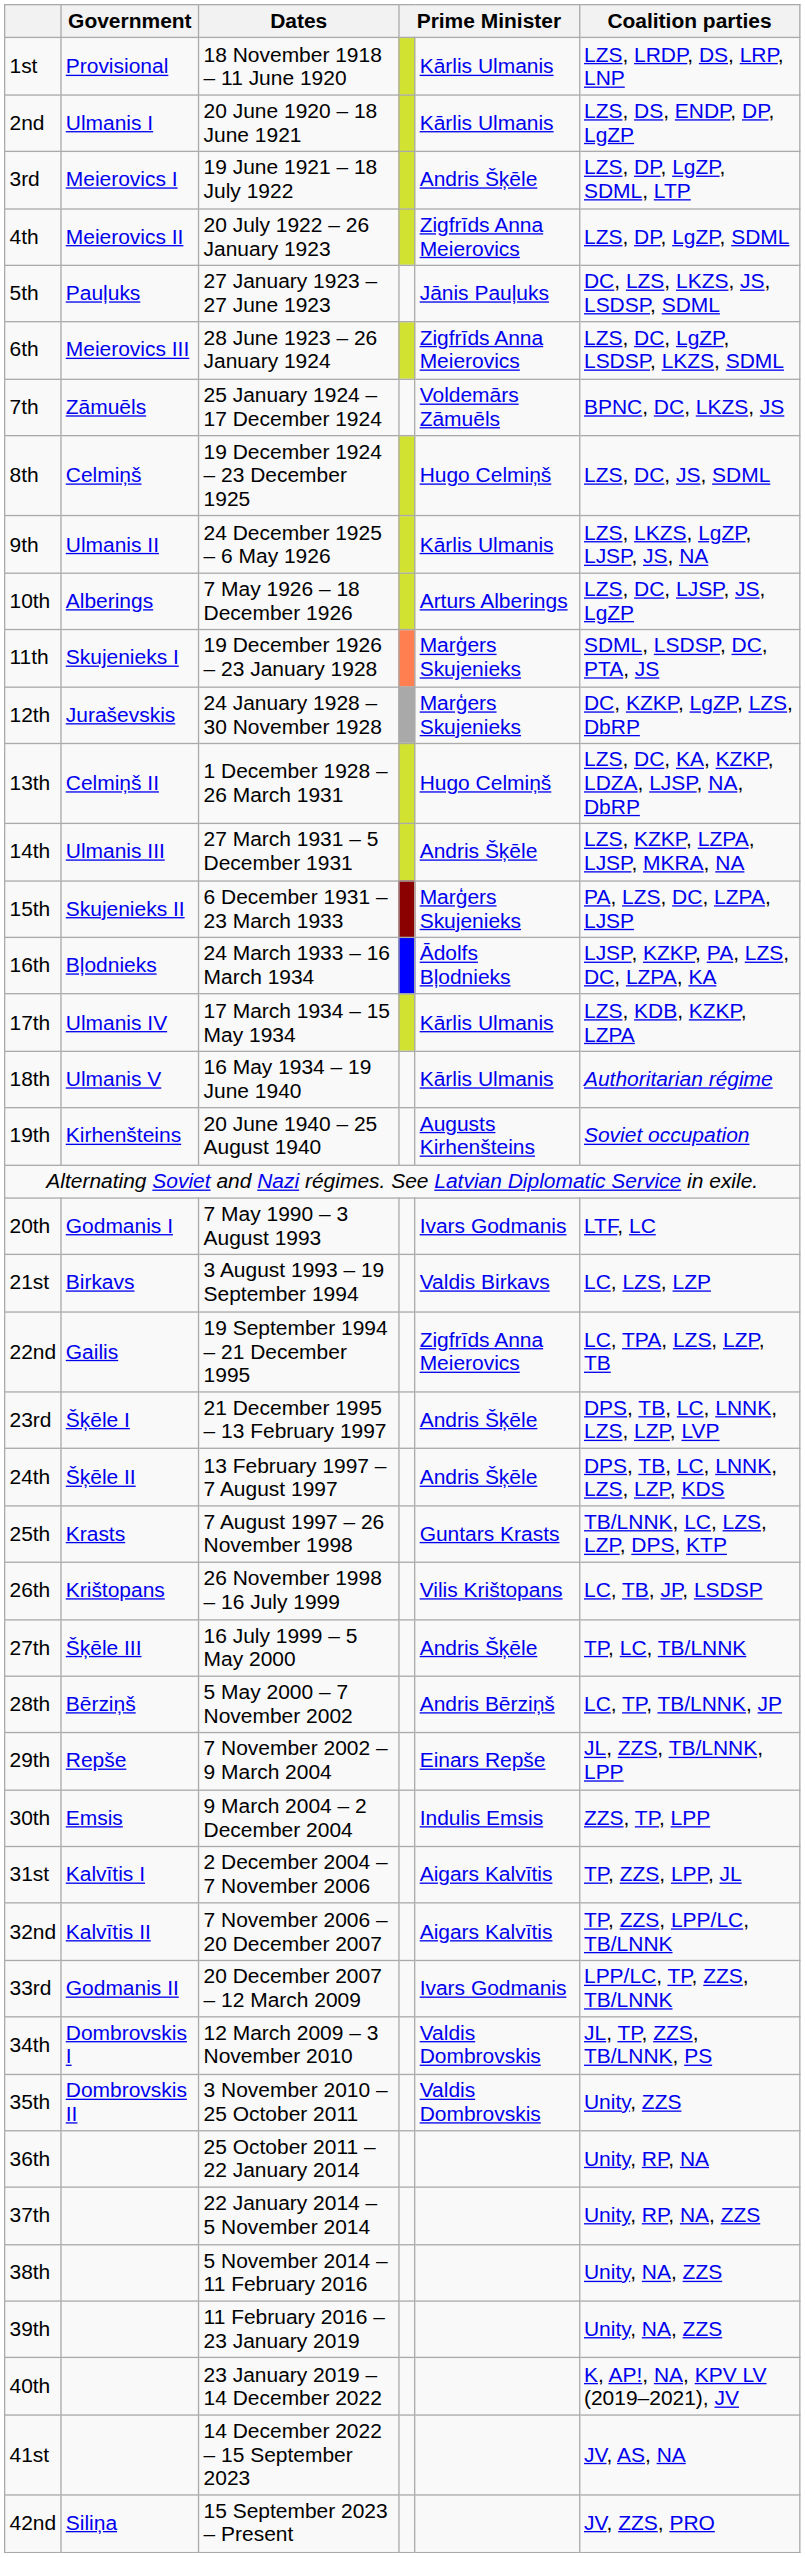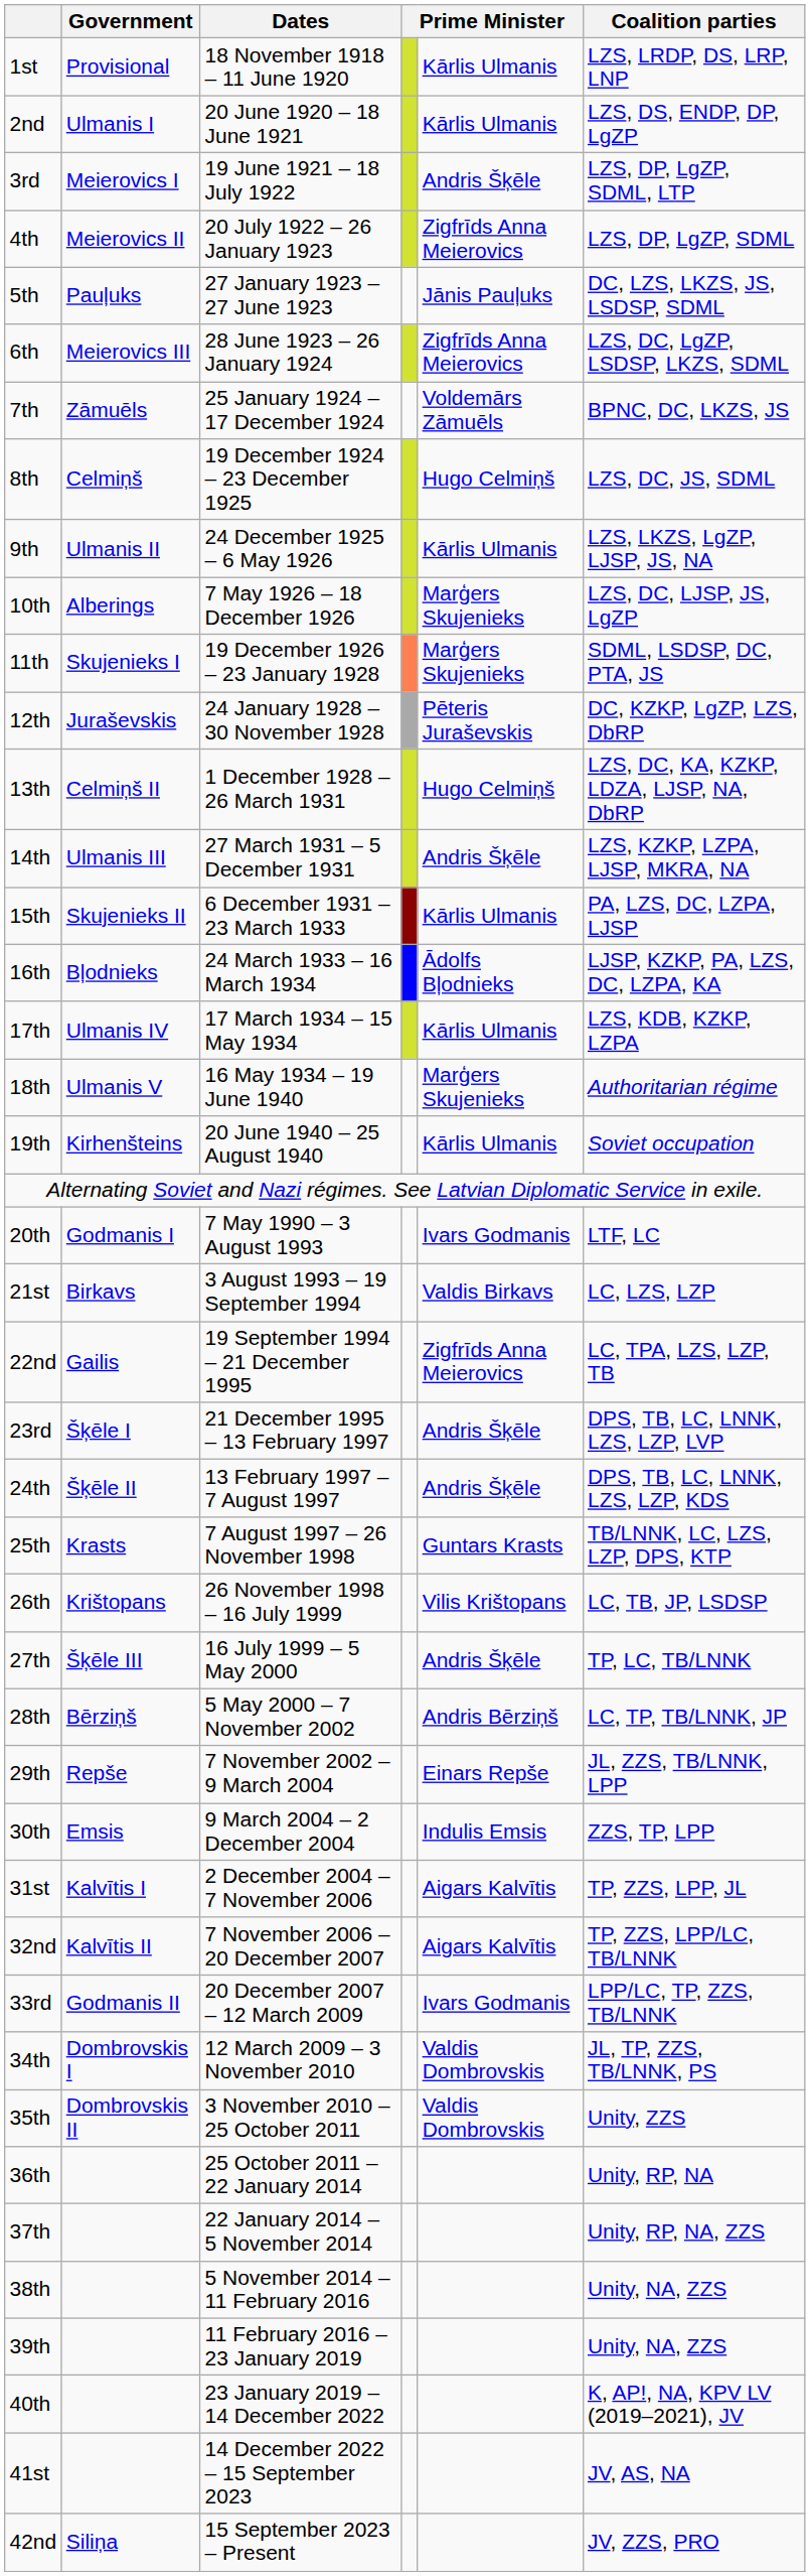10th | column 5: Arturs Alberings -> Marģers Skujenieks
12th | column 5: Marģers Skujenieks -> Pēteris Juraševskis
15th | column 5: Marģers Skujenieks -> Kārlis Ulmanis
18th | column 5: Kārlis Ulmanis -> Marģers Skujenieks
19th | column 5: Augusts Kirhenšteins -> Kārlis Ulmanis
